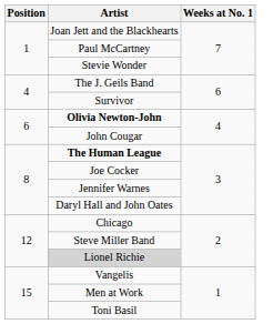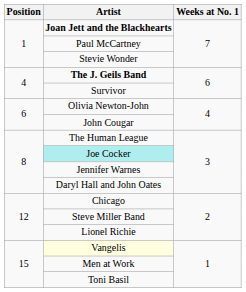Joan Jett and the Blackhearts | Artist: normal -> bold
The J. Geils Band | Artist: normal -> bold
Olivia Newton-John | Artist: bold -> normal
The Human League | Artist: bold -> normal
Joe Cocker | Artist: no background -> paleturquoise background
Lionel Richie | Artist: lightgrey background -> no background
Vangelis | Artist: no background -> lightyellow background
